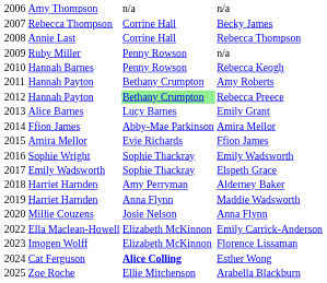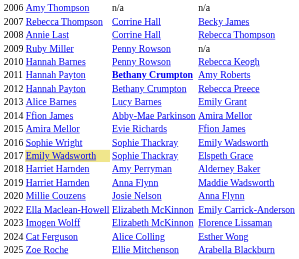Amy Roberts | column 3: normal -> bold
Rebecca Preece | column 3: lightgreen background -> no background
Elspeth Grace | column 2: no background -> khaki background
Esther Wong | column 3: bold -> normal
